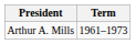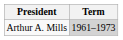Arthur A. Mills | Term: no background -> lightgrey background
